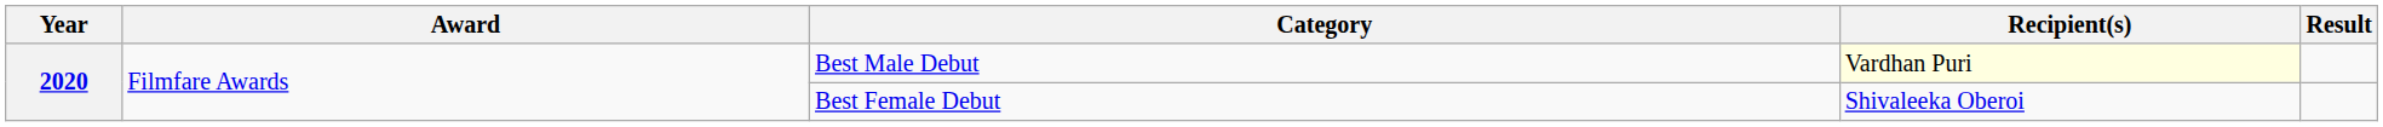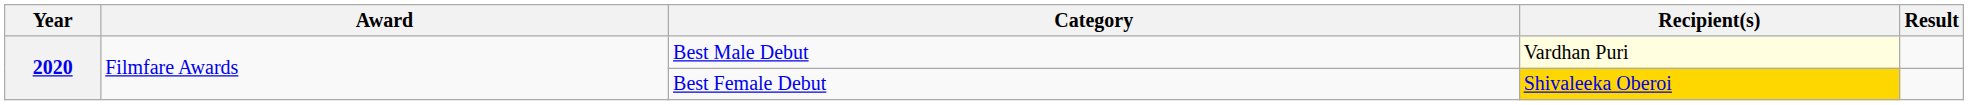Best Female Debut | Recipient(s): no background -> gold background
